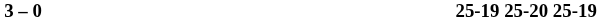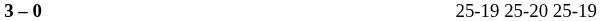row 1 | column 2: bold -> normal
